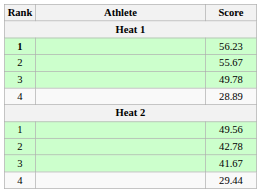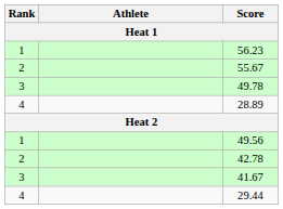56.23 | Rank: bold -> normal
